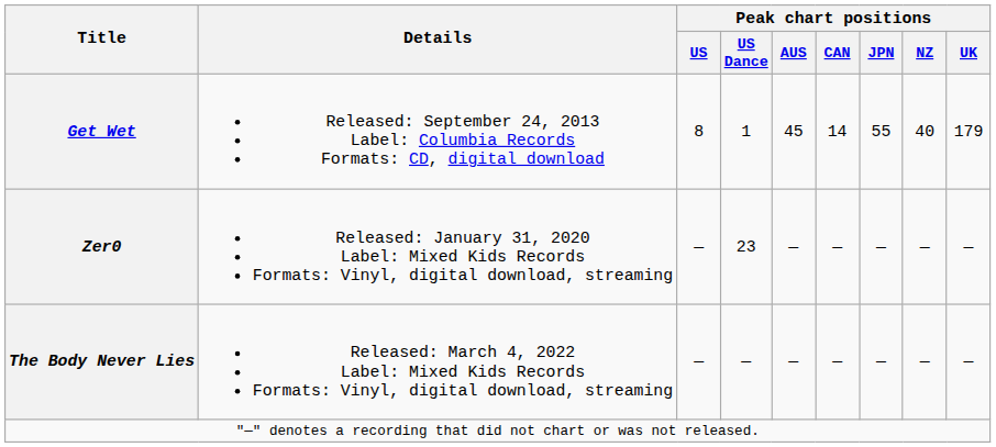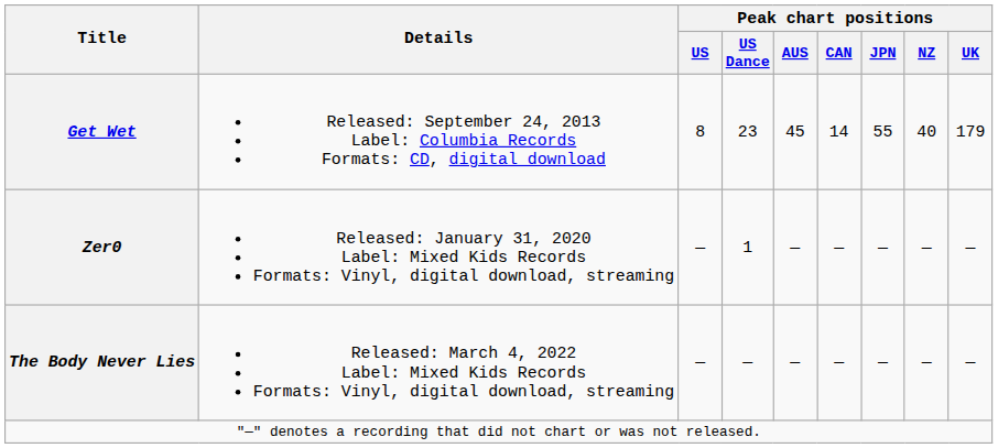Get Wet | Peak chart positions / US Dance: 1 -> 23
Zer0 | Peak chart positions / US Dance: 23 -> 1
